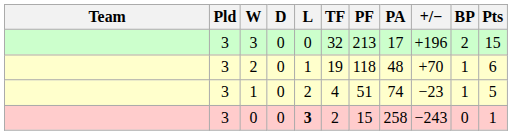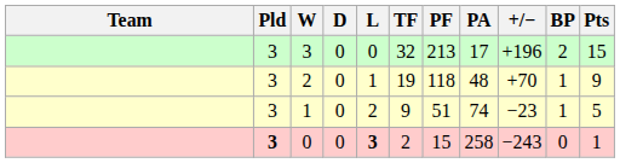row 3 | Pts: 6 -> 9
row 4 | TF: 4 -> 9
row 5 | Pld: normal -> bold
